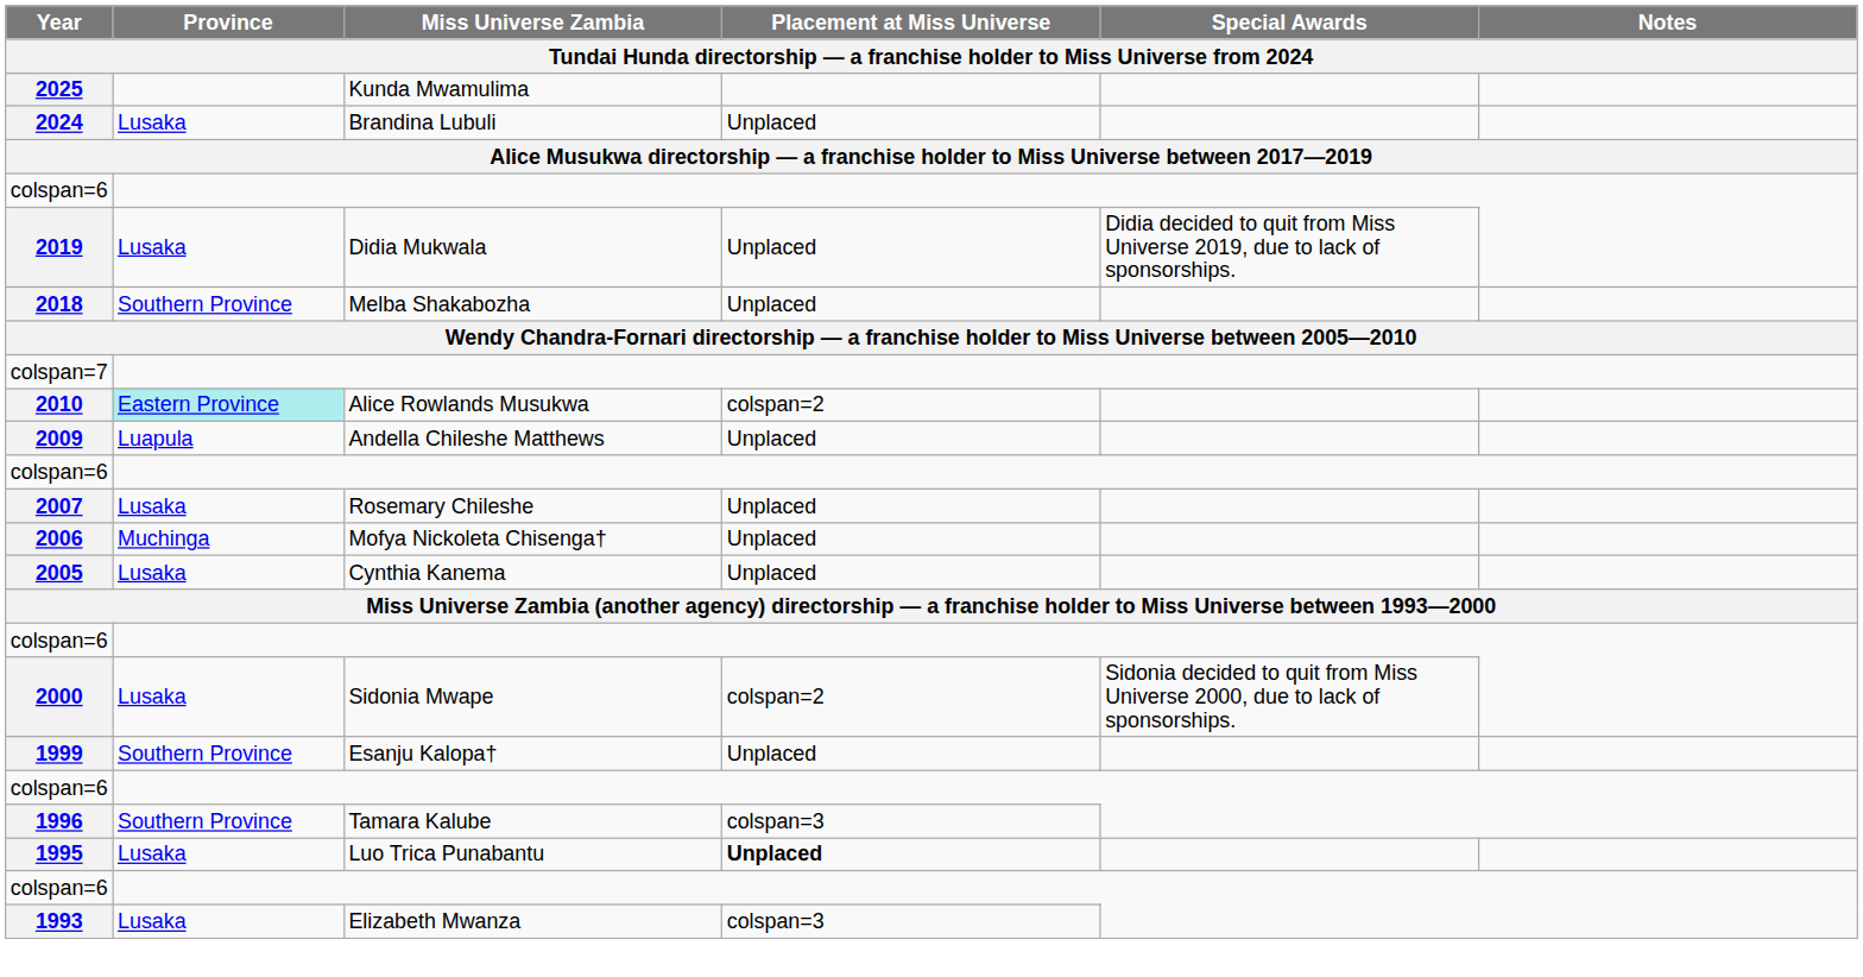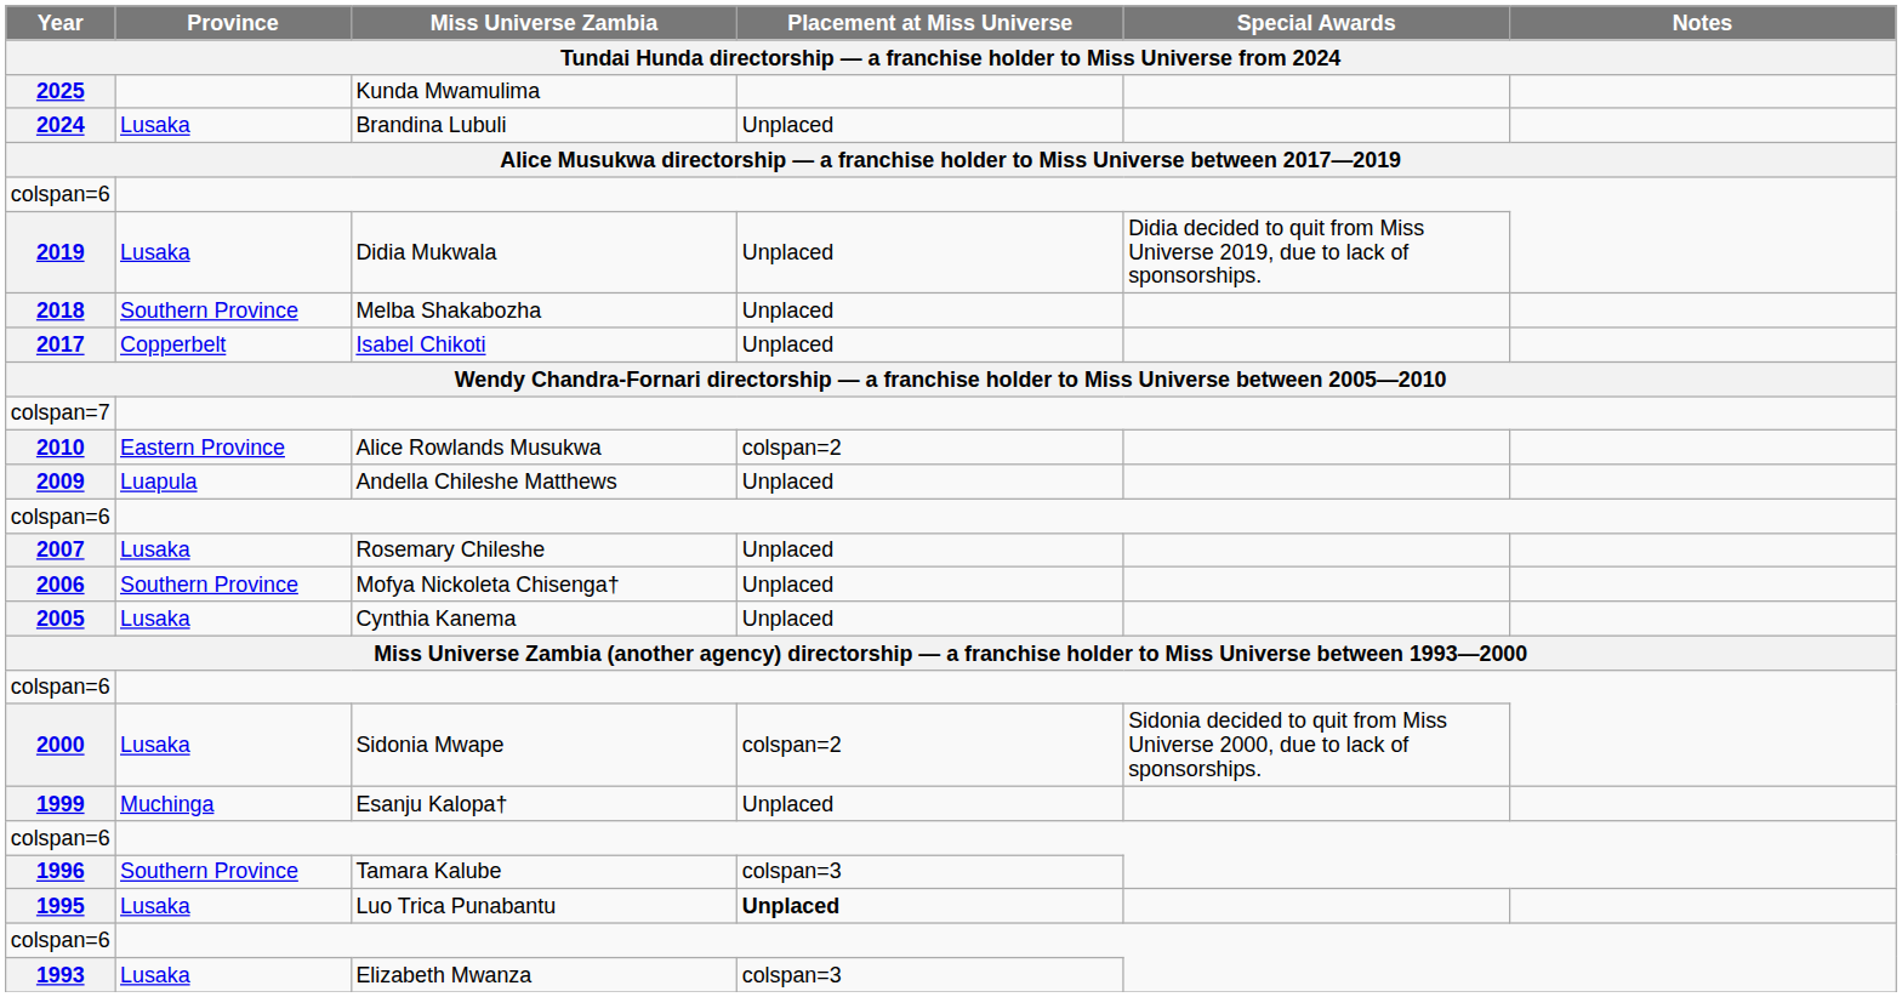+ row: 2017 | Copperbelt | Isabel Chikoti | Unplaced
2010 | Province: paleturquoise background -> no background
2006 | Province: Muchinga -> Southern Province
1999 | Province: Southern Province -> Muchinga
